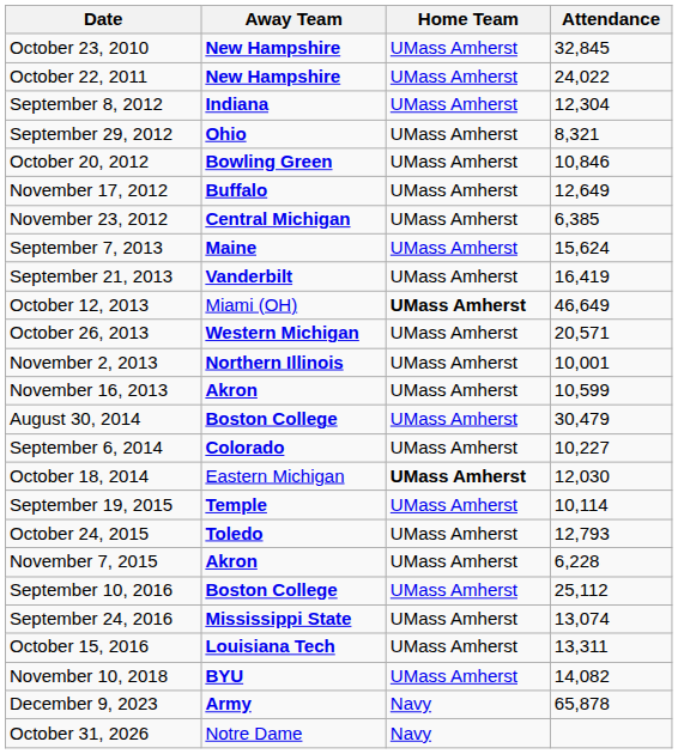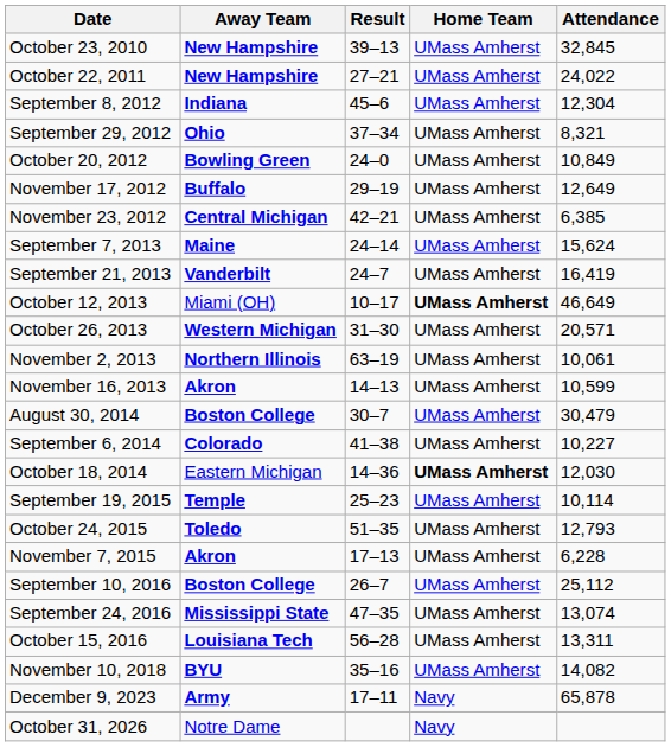+ column: Result | 39–13 | 27–21 | 45–6 | 37–34 | 24–0 | 29–19 | 42–21 | 24–14 | 24–7 | 10–17 | 31–30 | 63–19 | 14–13 | 30–7 | 41–38 | 14–36 | 25–23 | 51–35 | 17–13 | 26–7 | 47–35 | 56–28 | 35–16 | 17–11
October 20, 2012 | Attendance: 10,846 -> 10,849
November 2, 2013 | Attendance: 10,001 -> 10,061
